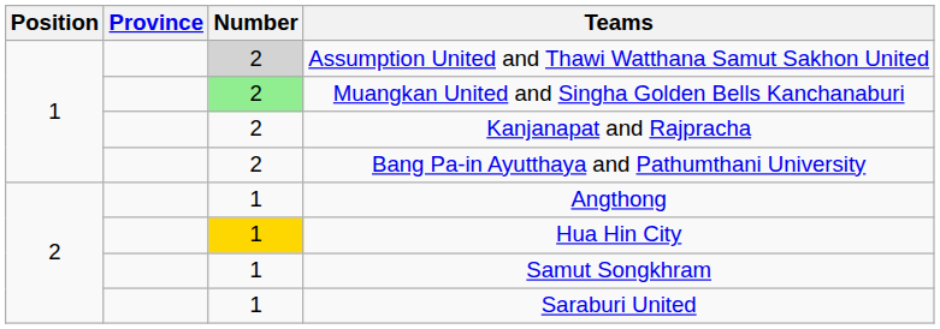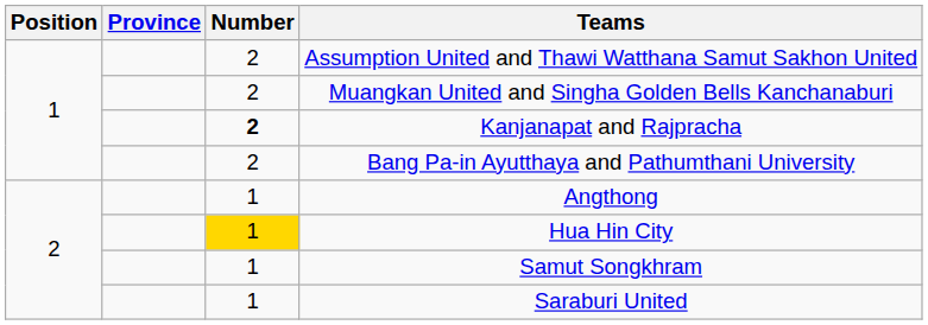Assumption United and Thawi Watthana Samut Sakhon United | Number: lightgrey background -> no background
Muangkan United and Singha Golden Bells Kanchanaburi | Number: lightgreen background -> no background
Kanjanapat and Rajpracha | Number: normal -> bold
